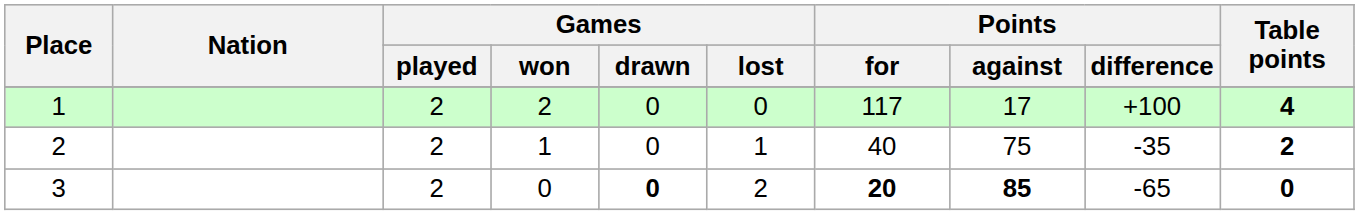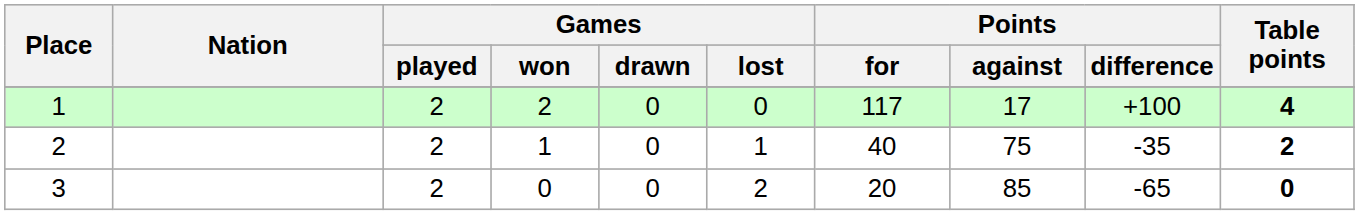3 | Games / drawn: bold -> normal
3 | Points / for: bold -> normal
3 | Points / against: bold -> normal
